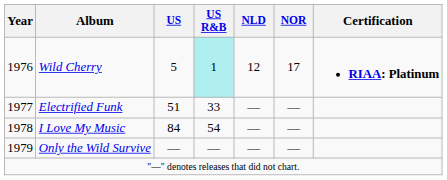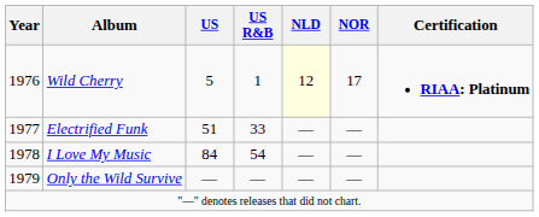Wild Cherry | US R&B: paleturquoise background -> no background
Wild Cherry | NLD: no background -> lightyellow background
